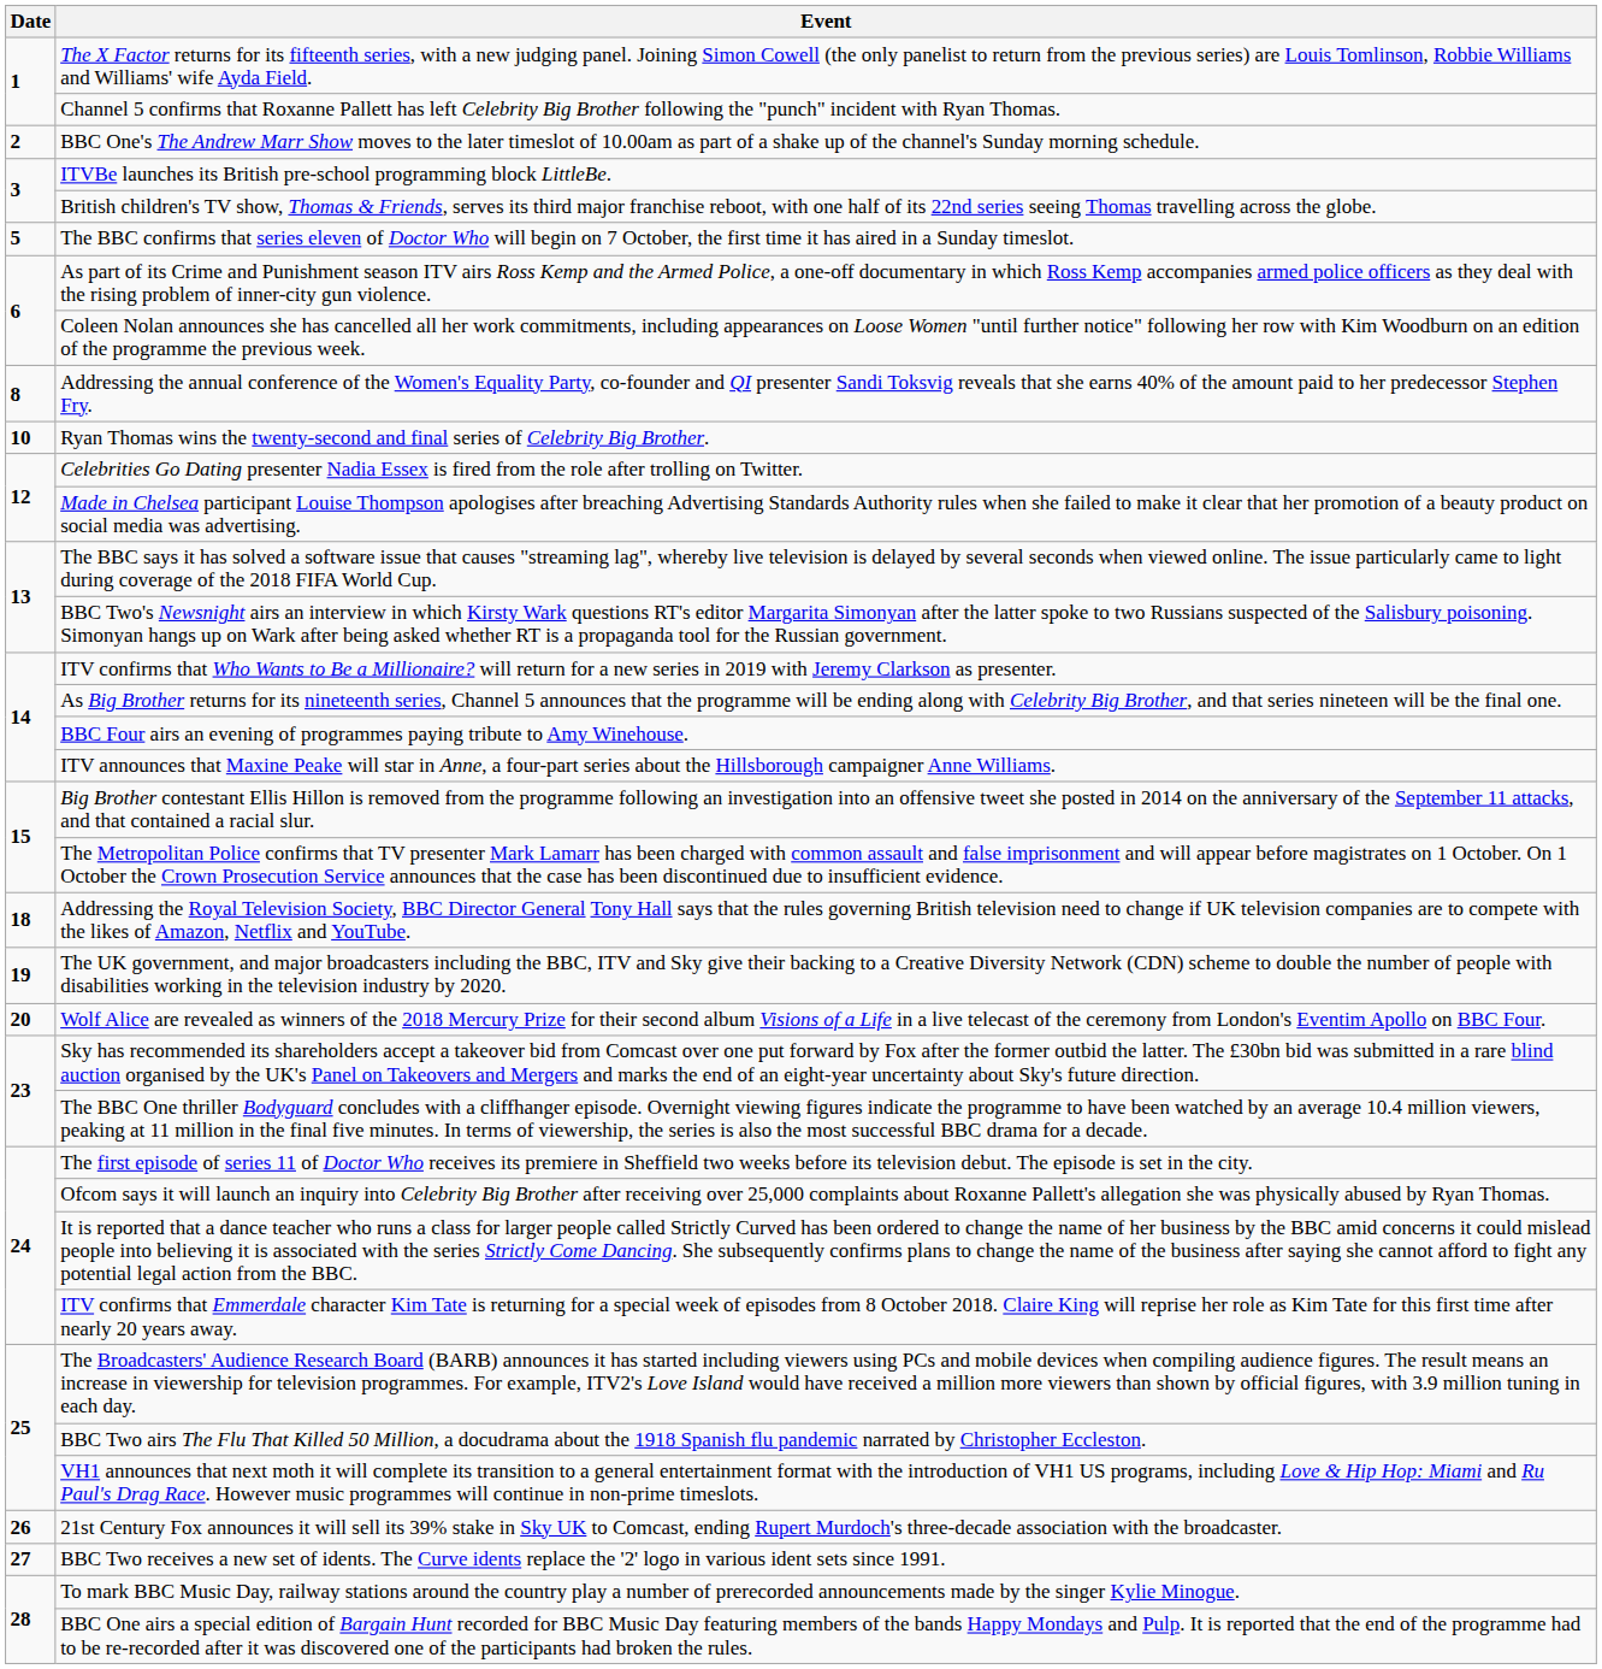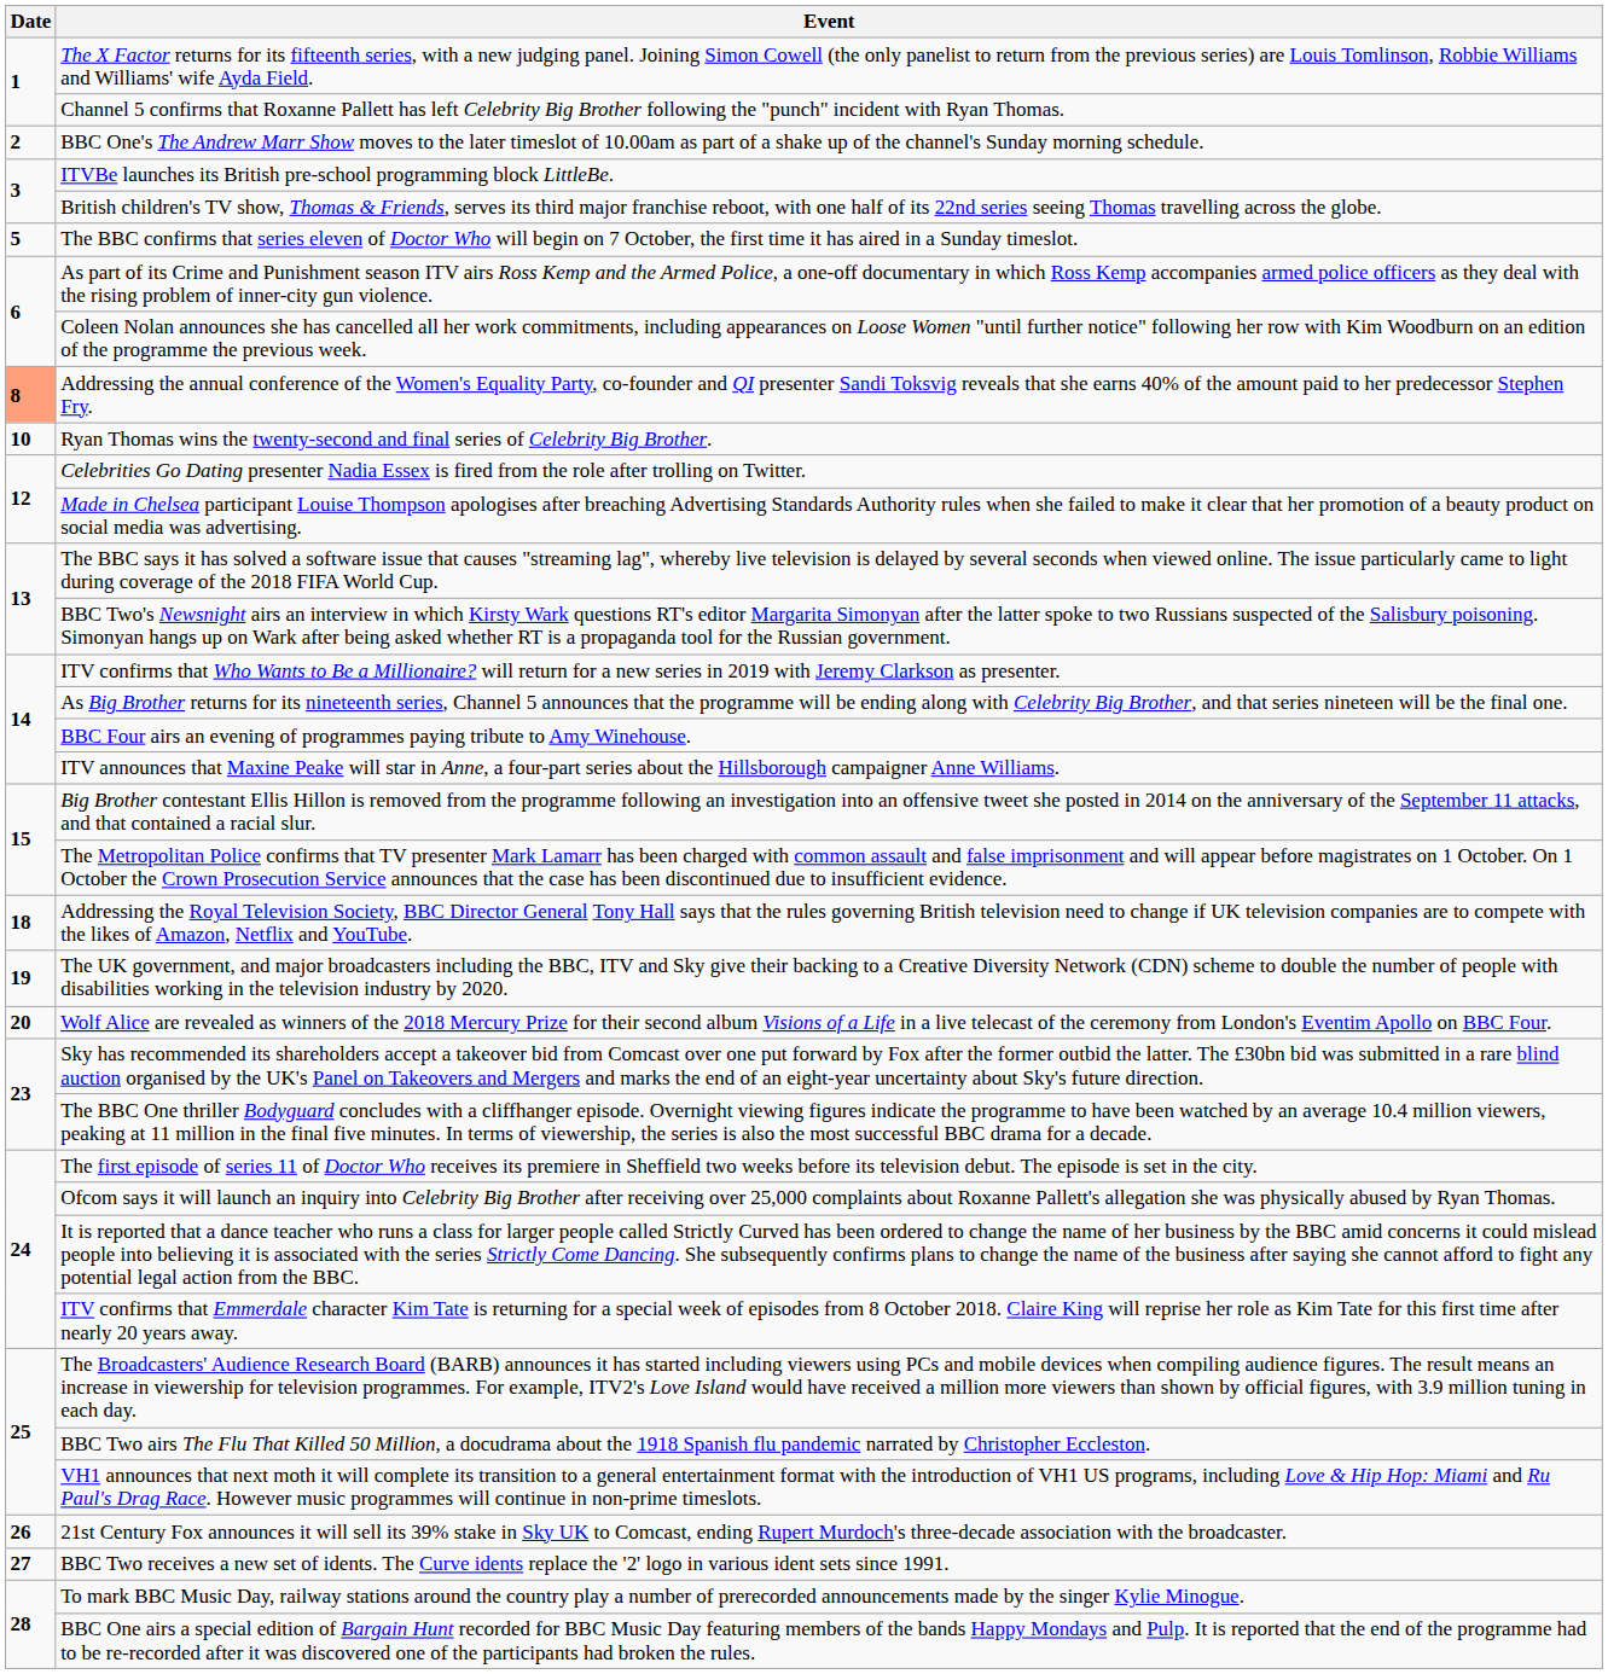row 10 | Date: no background -> lightsalmon background
